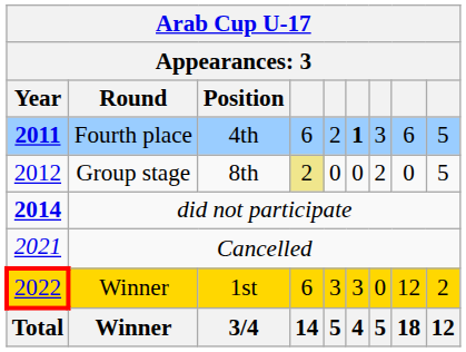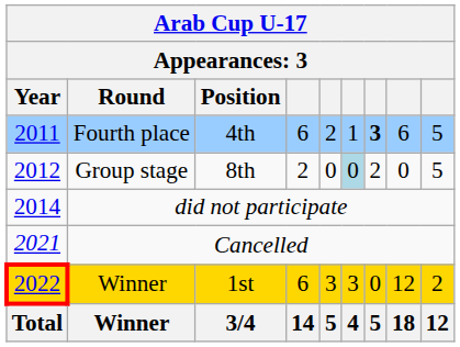Fourth place | Year: bold -> normal
Fourth place | column 6: bold -> normal
Fourth place | column 7: normal -> bold
Group stage | column 4: khaki background -> no background
Group stage | column 6: no background -> lightblue background
did not participate | Year: bold -> normal
